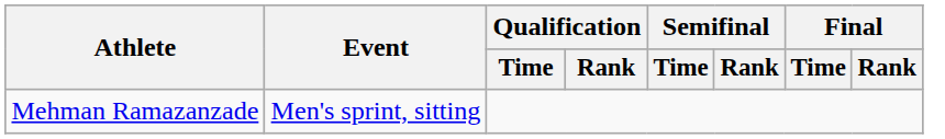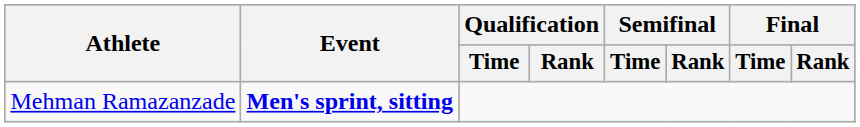Mehman Ramazanzade | Event: normal -> bold
